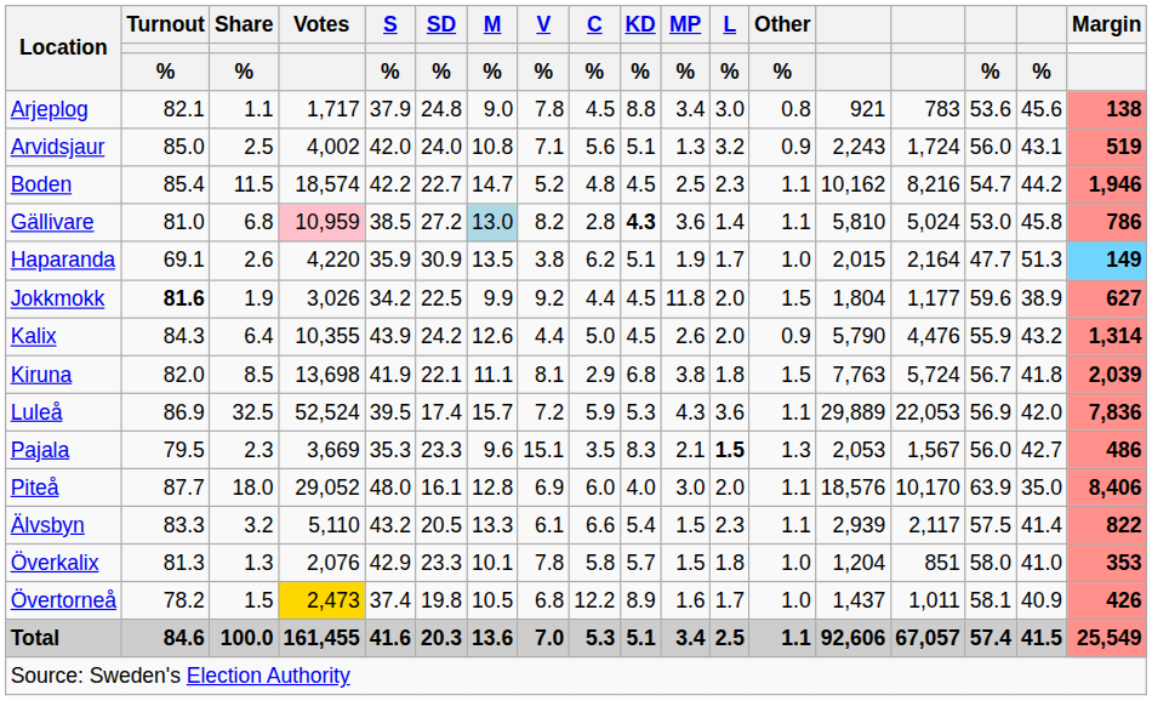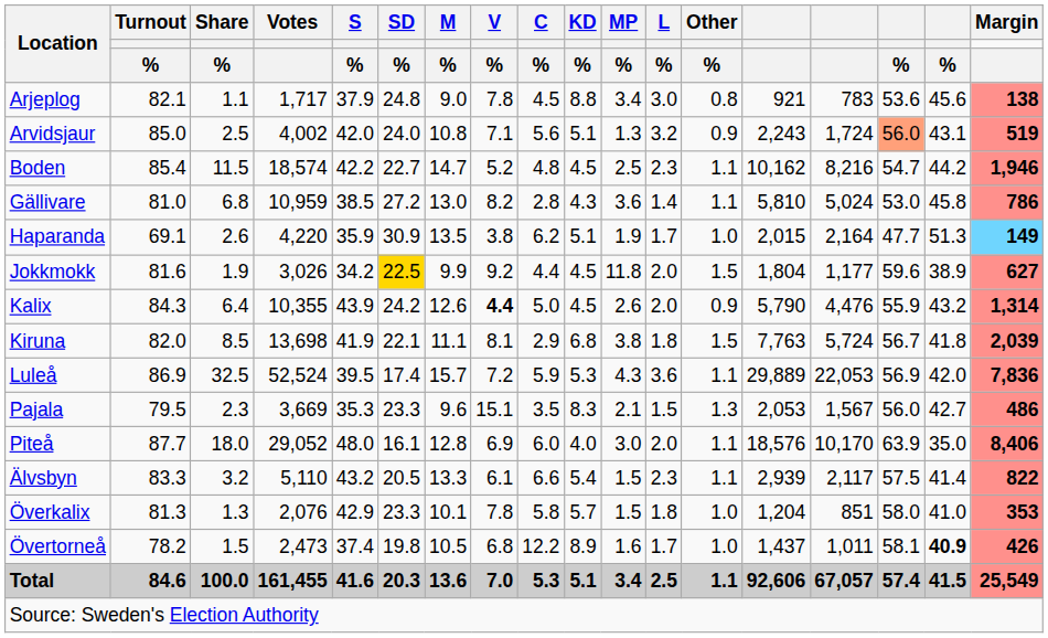Arvidsjaur | column 16: no background -> lightsalmon background
Gällivare | Votes: pink background -> no background
Gällivare | M / %: lightblue background -> no background
Gällivare | KD / %: bold -> normal
Jokkmokk | Turnout / %: bold -> normal
Jokkmokk | SD / %: no background -> gold background
Kalix | V / %: normal -> bold
Pajala | L / %: bold -> normal
Övertorneå | Votes: gold background -> no background
Övertorneå | column 17: normal -> bold
